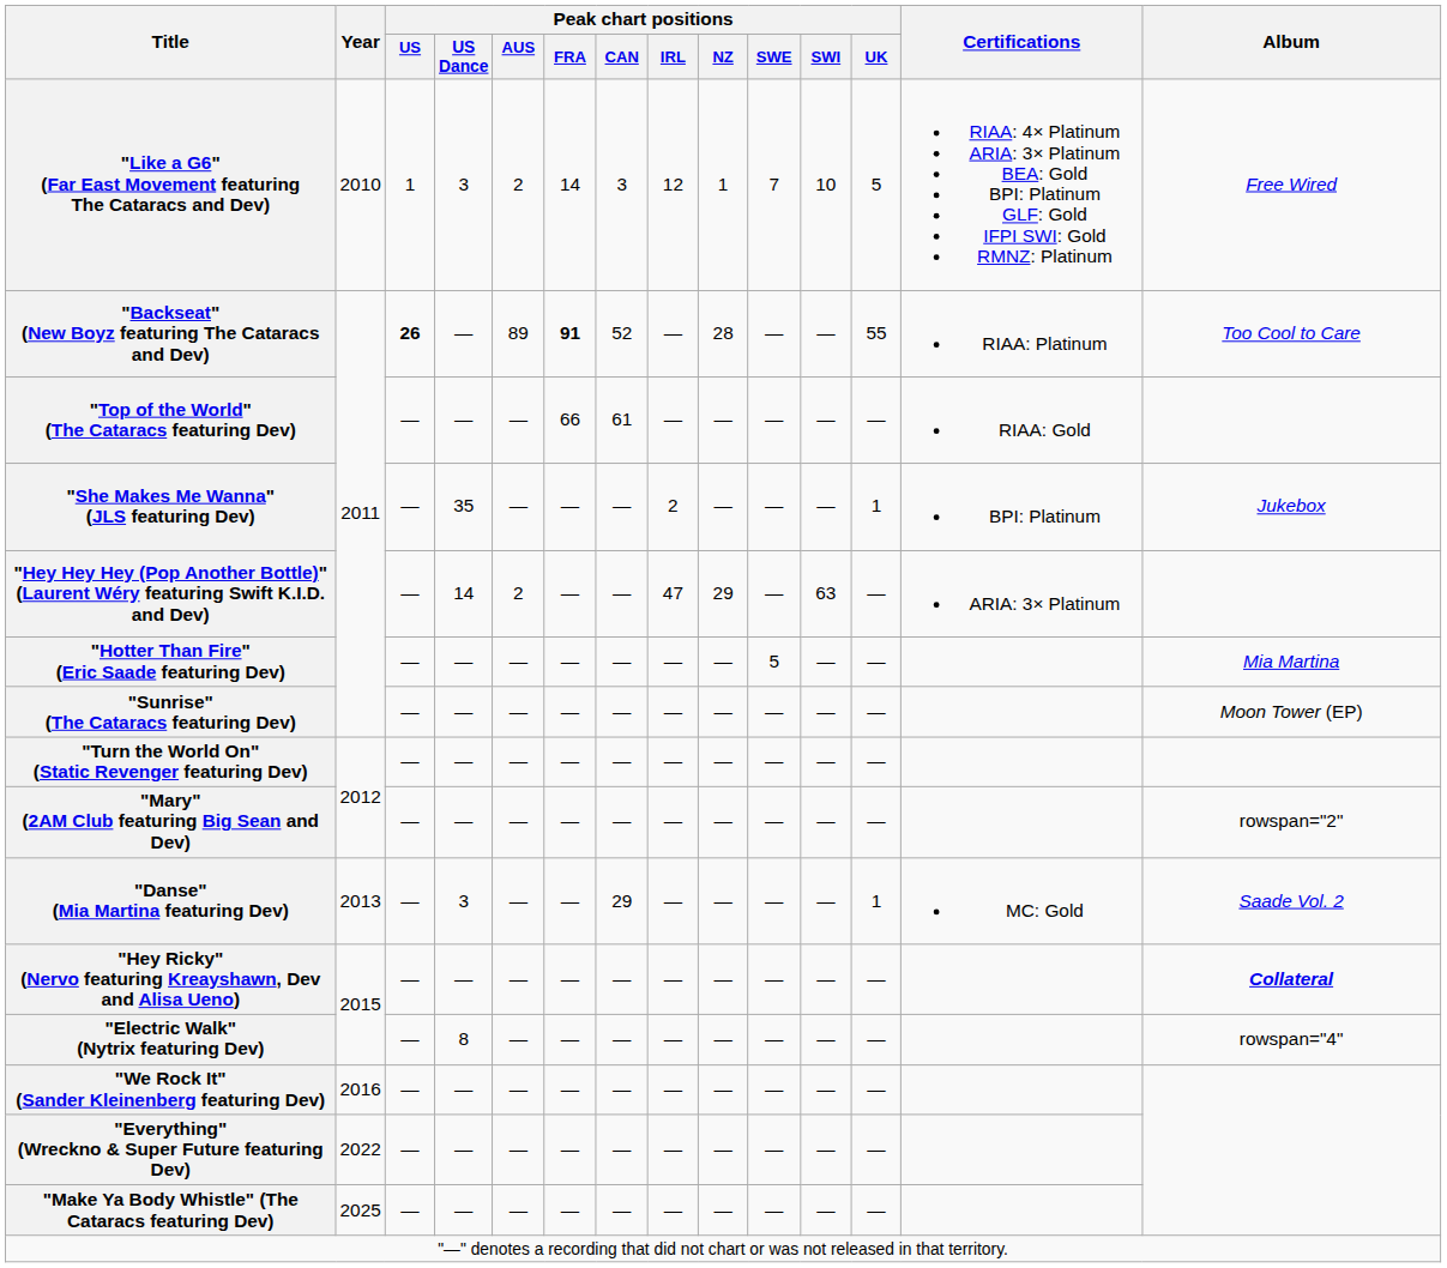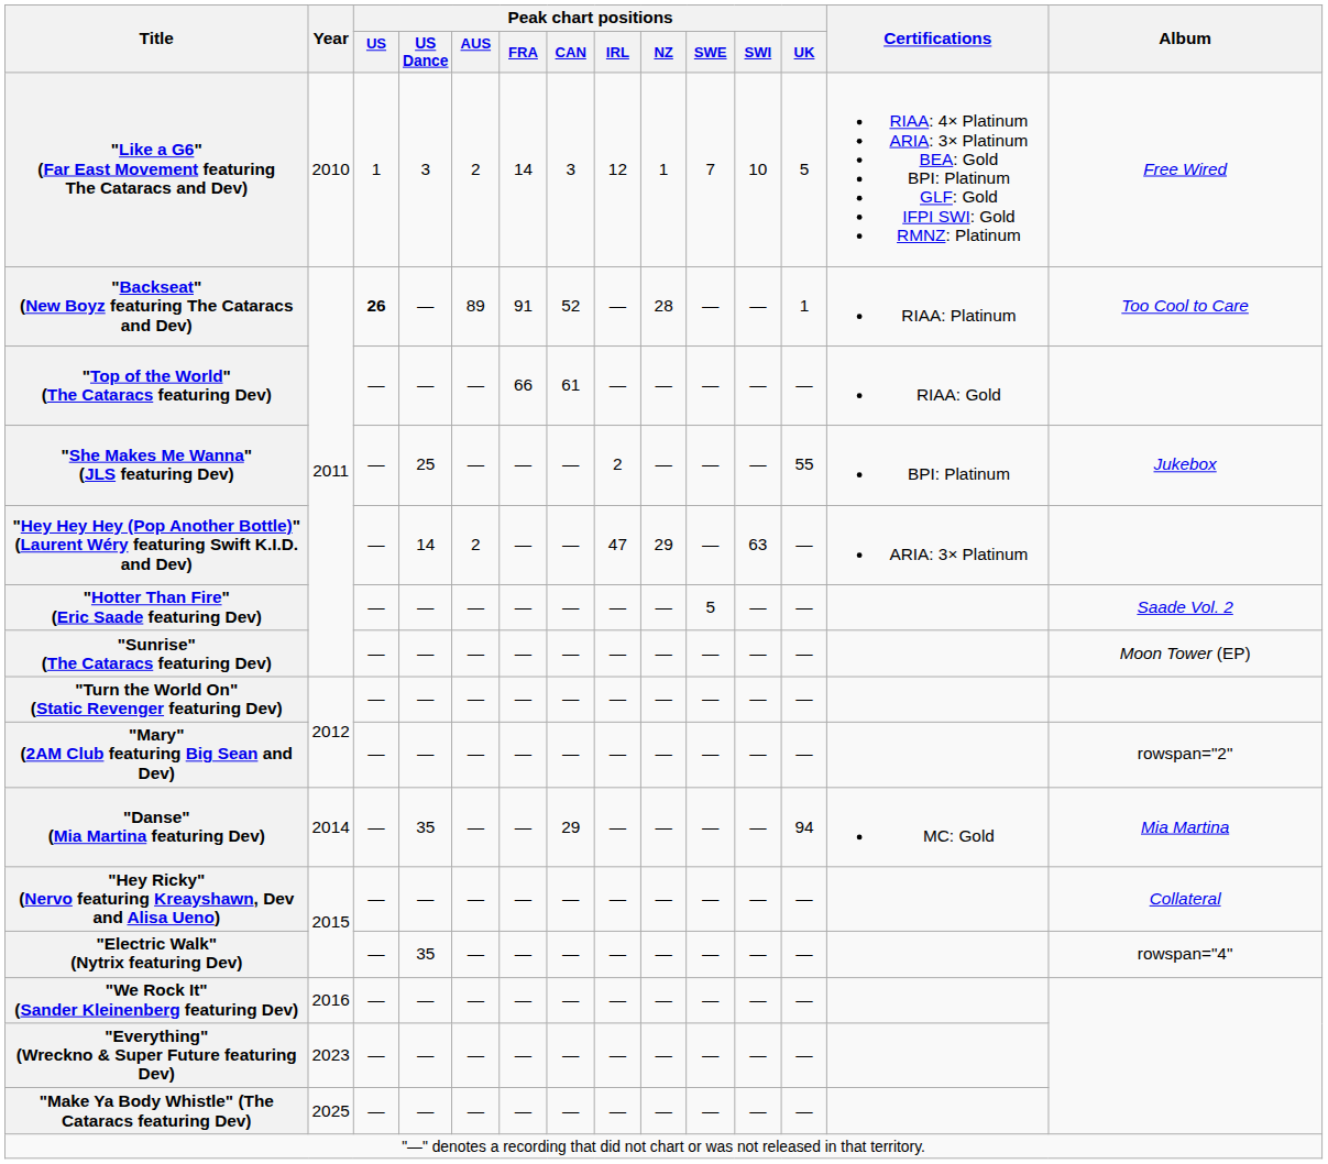"Backseat" (New Boyz featuring The Cataracs and Dev) | Peak chart positions / FRA: bold -> normal
"Backseat" (New Boyz featuring The Cataracs and Dev) | Peak chart positions / UK: 55 -> 1
"She Makes Me Wanna" (JLS featuring Dev) | Peak chart positions / US Dance: 35 -> 25
"She Makes Me Wanna" (JLS featuring Dev) | Peak chart positions / UK: 1 -> 55
"Hotter Than Fire" (Eric Saade featuring Dev) | Album: Mia Martina -> Saade Vol. 2
"Danse" (Mia Martina featuring Dev) | Year: 2013 -> 2014
"Danse" (Mia Martina featuring Dev) | Peak chart positions / US Dance: 3 -> 35
"Danse" (Mia Martina featuring Dev) | Peak chart positions / UK: 1 -> 94
"Danse" (Mia Martina featuring Dev) | Album: Saade Vol. 2 -> Mia Martina
"Hey Ricky" (Nervo featuring Kreayshawn, Dev and Alisa Ueno) | Album: bold -> normal
"Electric Walk" (Nytrix featuring Dev) | Peak chart positions / US Dance: 8 -> 35
"Everything" (Wreckno & Super Future featuring Dev) | Year: 2022 -> 2023
